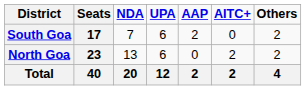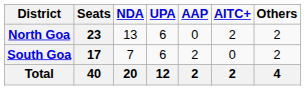rows swapped: North Goa <-> South Goa
